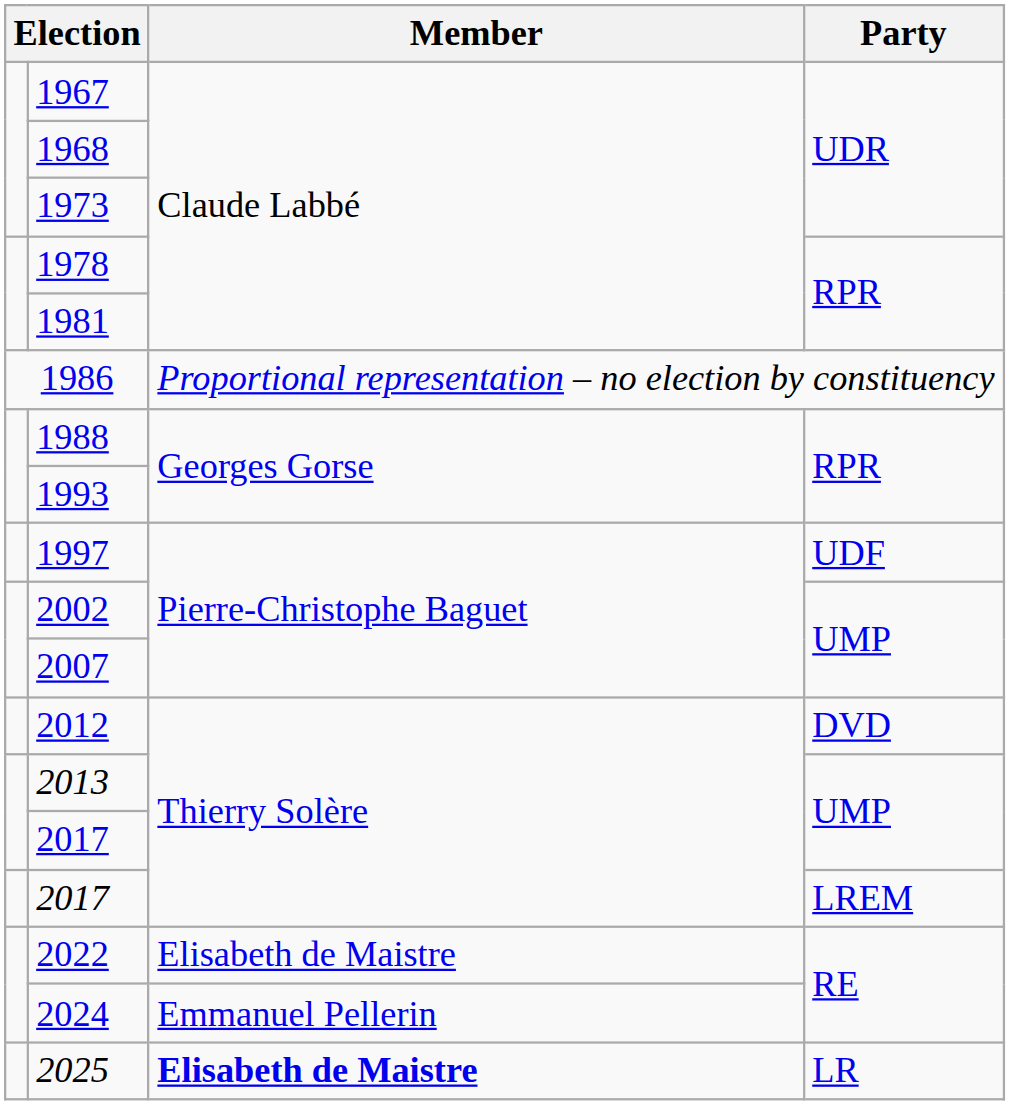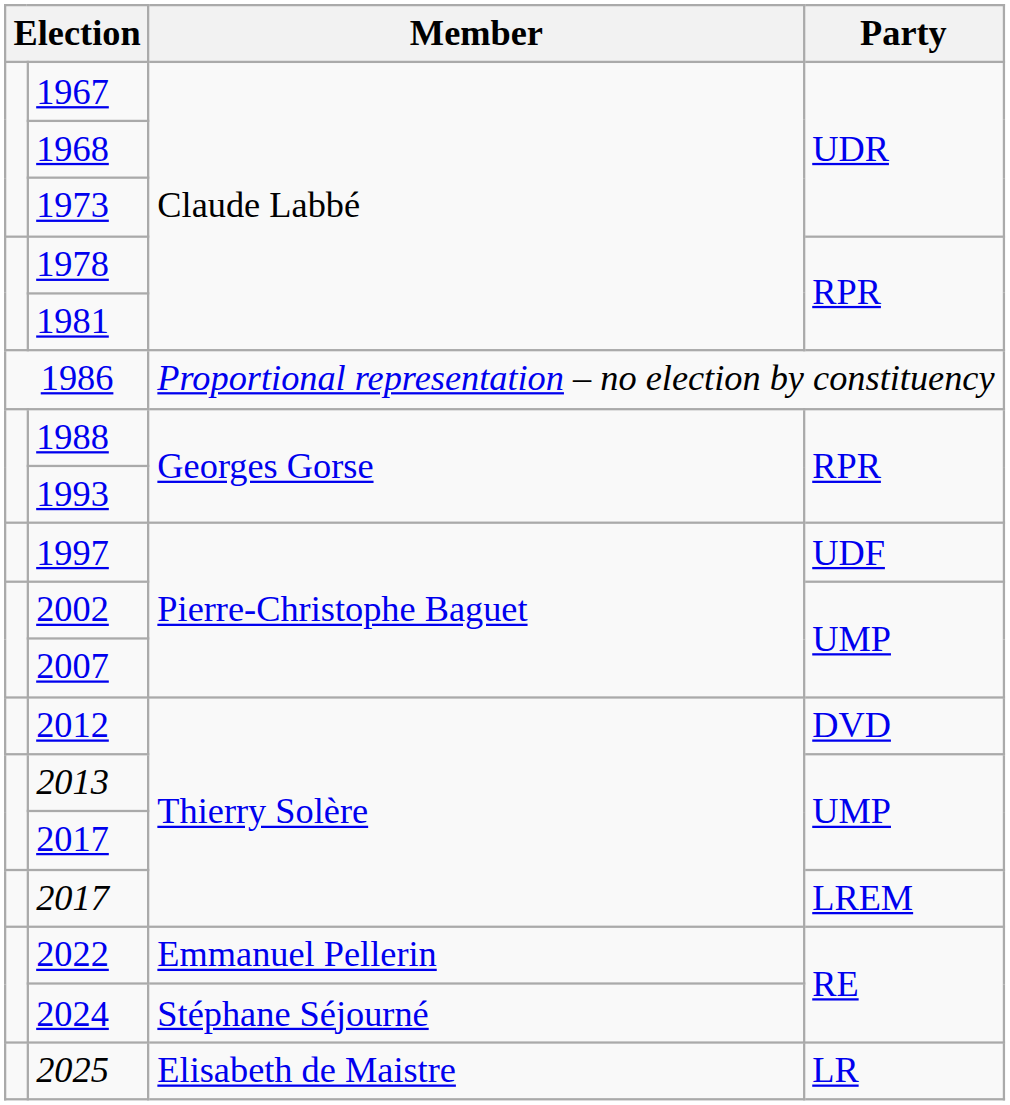2022 | Member: Elisabeth de Maistre -> Emmanuel Pellerin
2024 | Member: Emmanuel Pellerin -> Stéphane Séjourné
2025 | Member: bold -> normal
